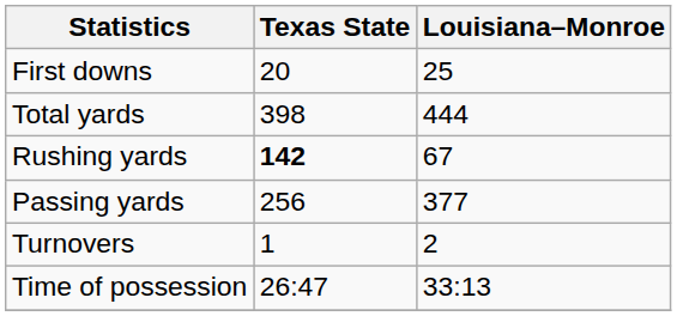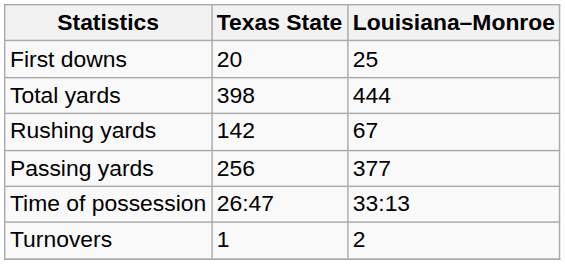Rushing yards | Texas State: bold -> normal
rows swapped: Turnovers <-> Time of possession
